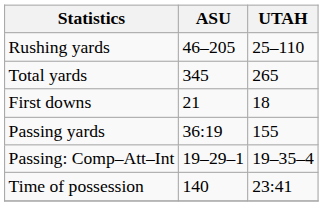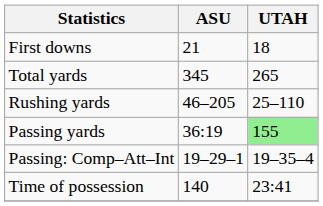rows swapped: First downs <-> Rushing yards
Passing yards | UTAH: no background -> lightgreen background
